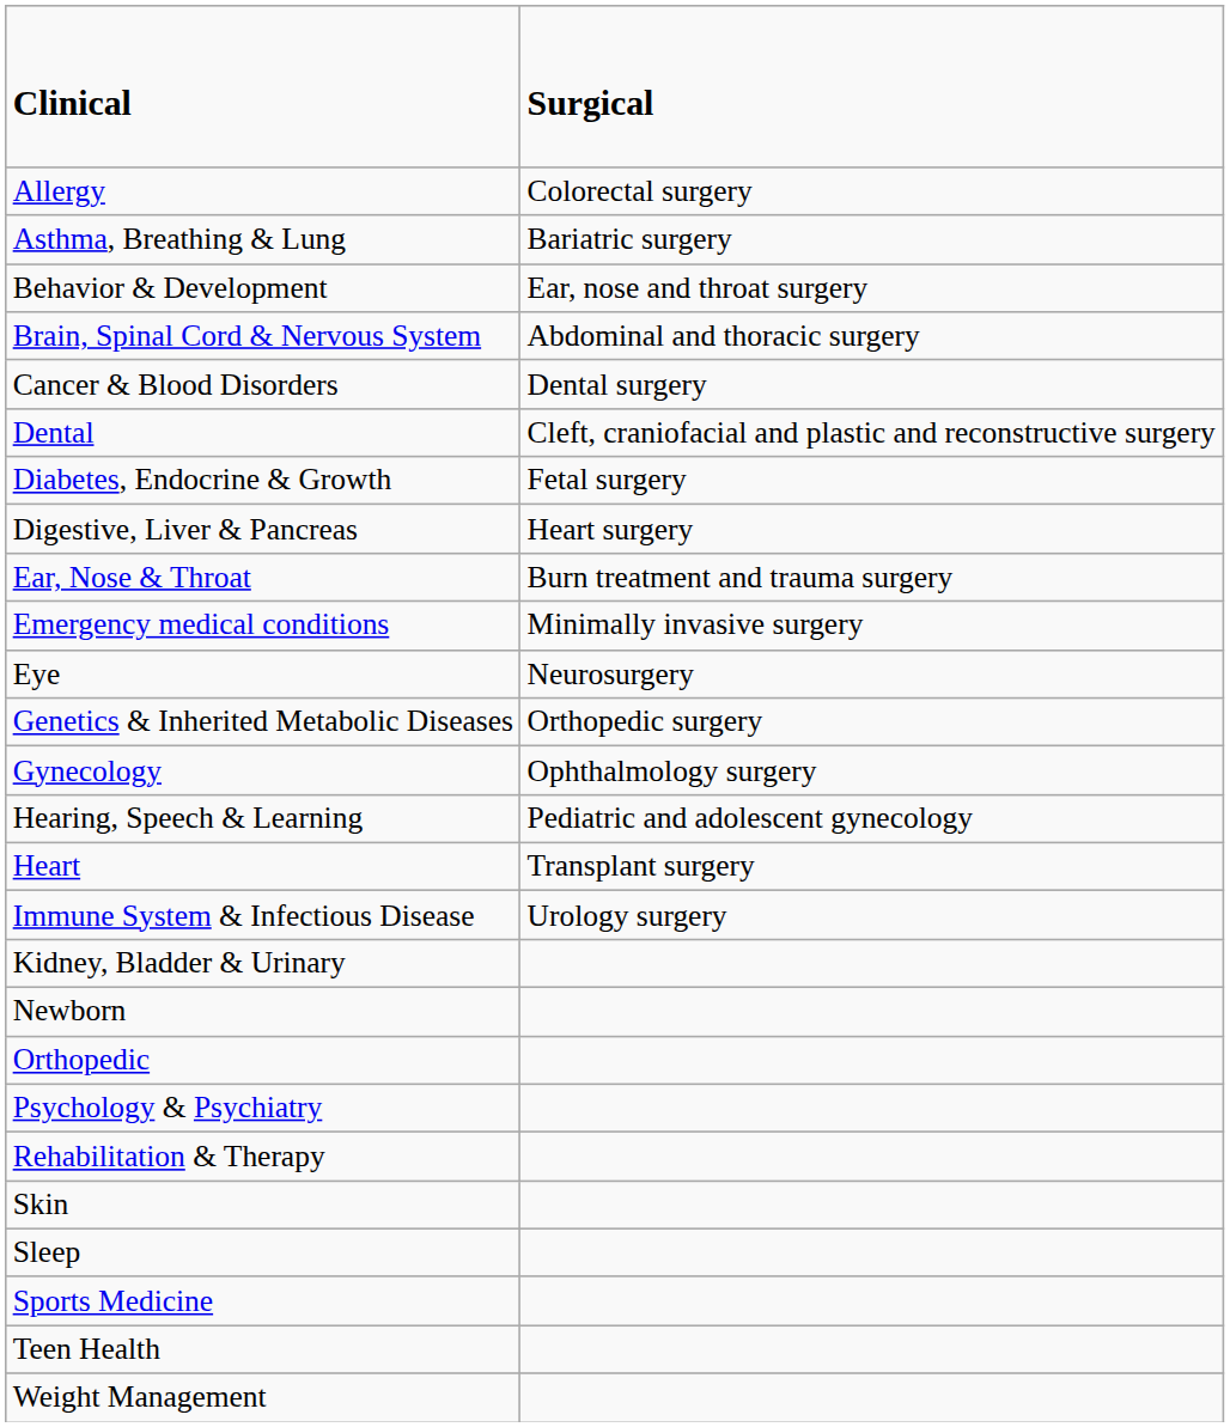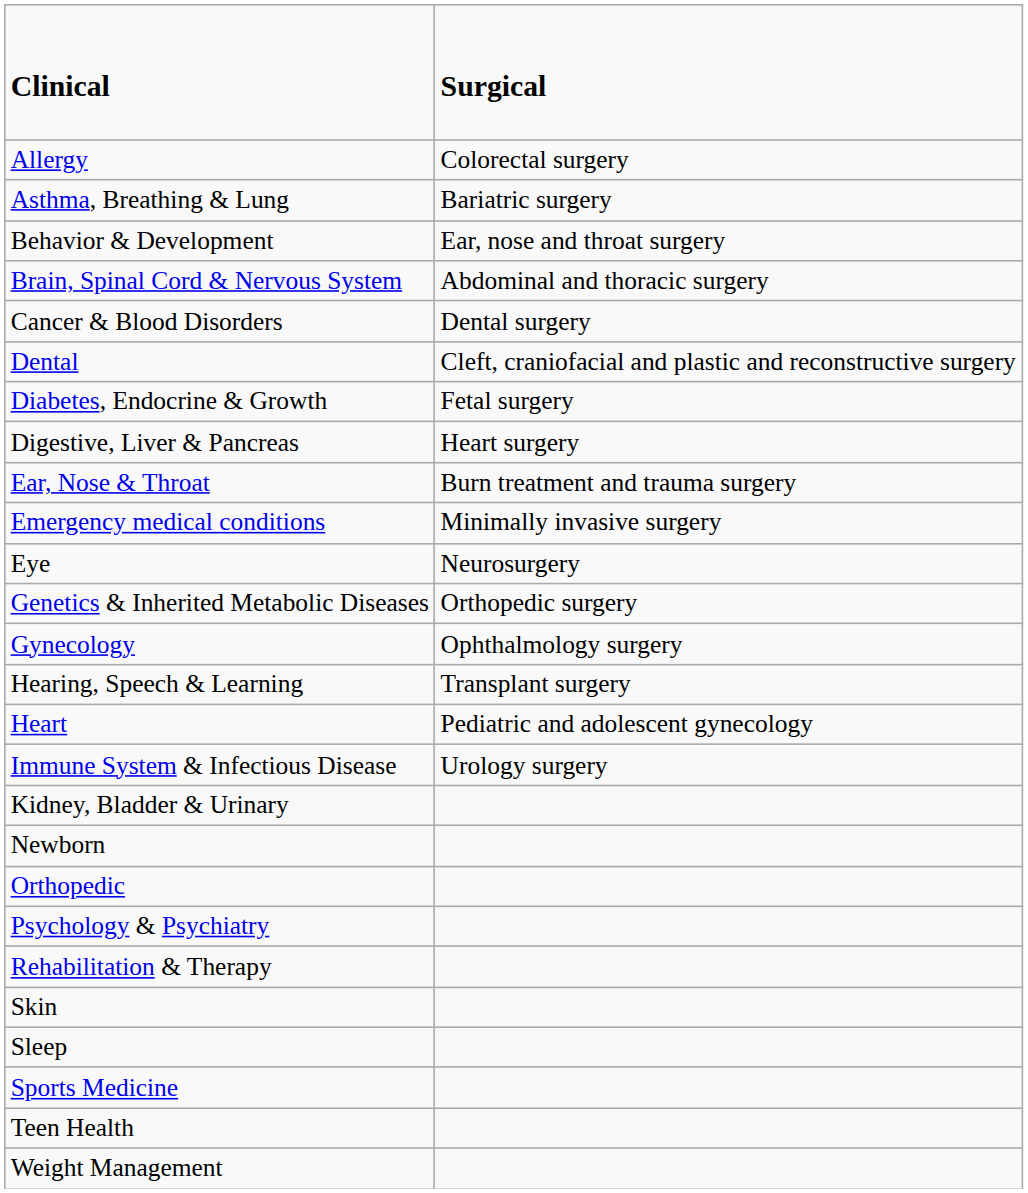Hearing, Speech & Learning | column 2: Pediatric and adolescent gynecology -> Transplant surgery
Heart | column 2: Transplant surgery -> Pediatric and adolescent gynecology
